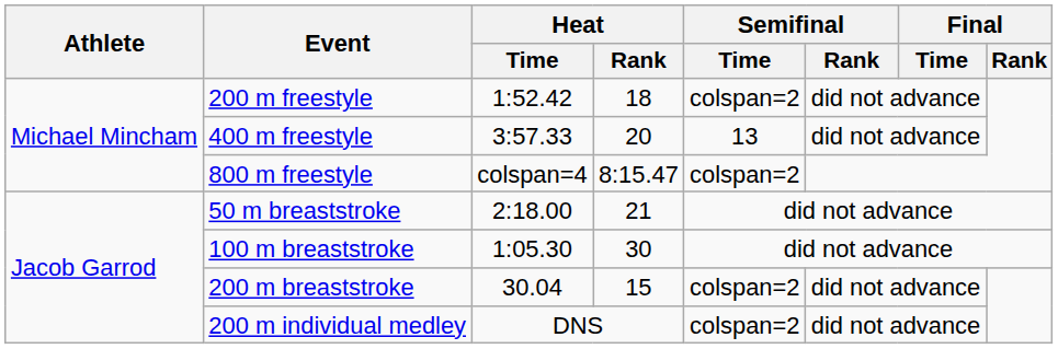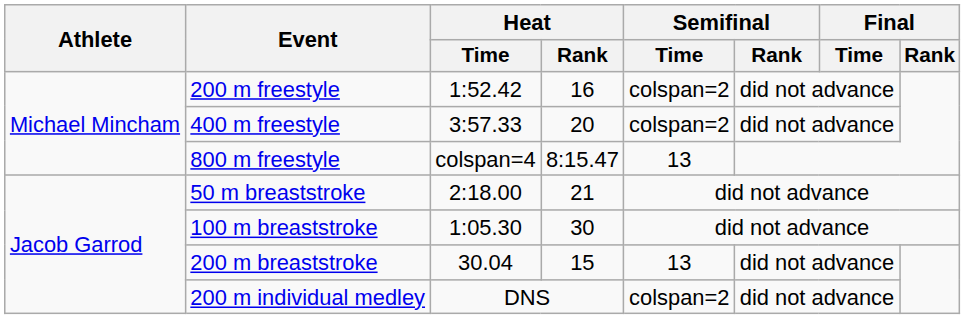200 m freestyle | Heat / Rank: 18 -> 16
400 m freestyle | Semifinal / Time: 13 -> colspan=2
800 m freestyle | Semifinal / Time: colspan=2 -> 13
200 m breaststroke | Semifinal / Time: colspan=2 -> 13
